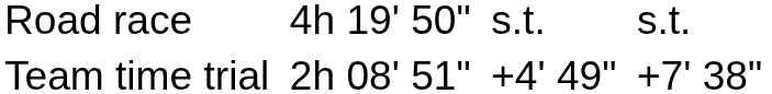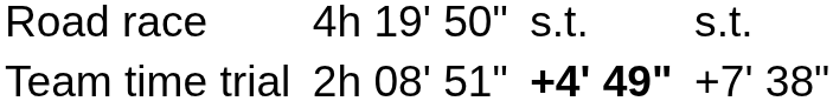Team time trial | column 3: normal -> bold
